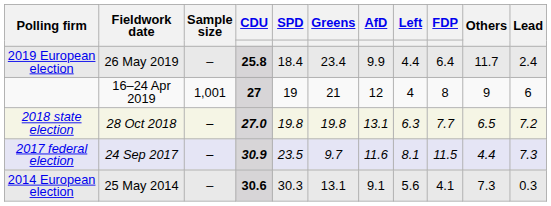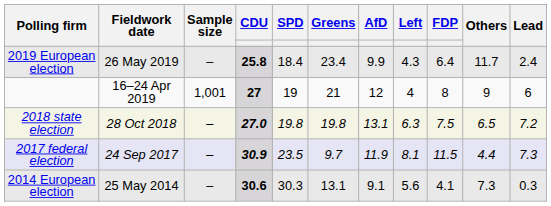2019 European election | Left: 4.4 -> 4.3
2018 state election | FDP: 7.7 -> 7.5
2017 federal election | AfD: 11.6 -> 11.9
